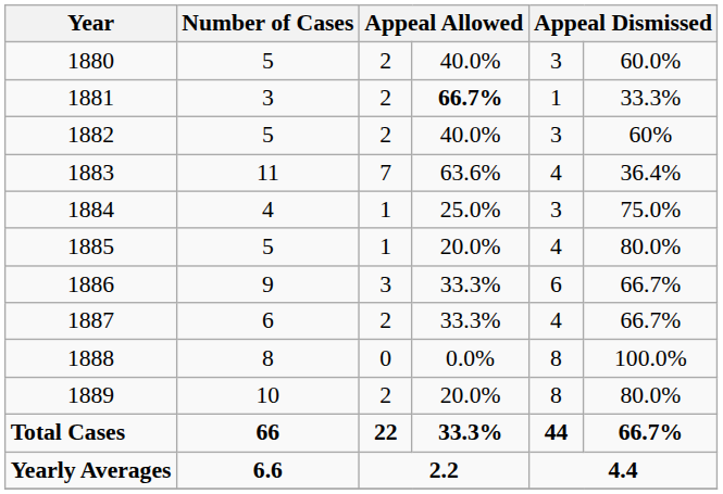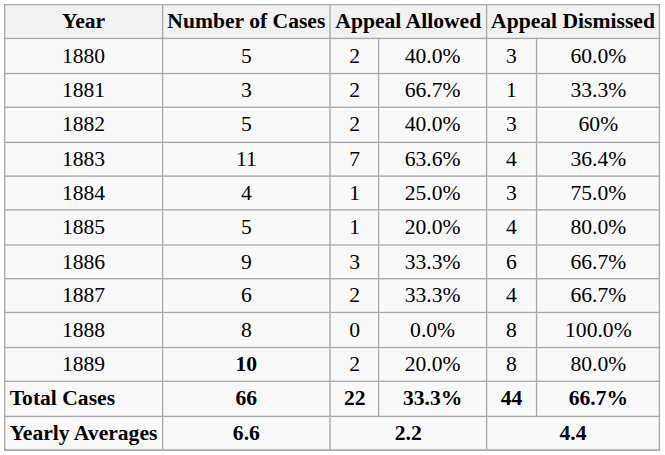1881 | column 4: bold -> normal
1889 | Number of Cases: normal -> bold
